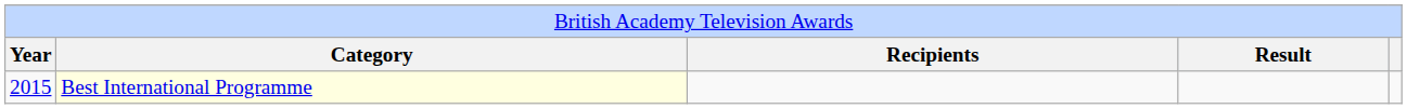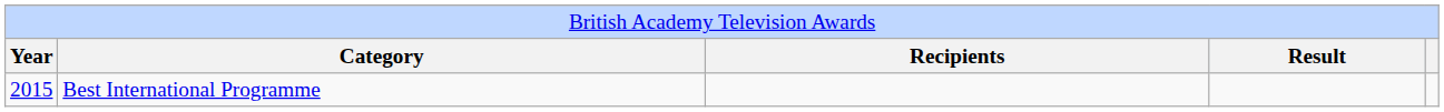2015 | column 2: lightyellow background -> no background
